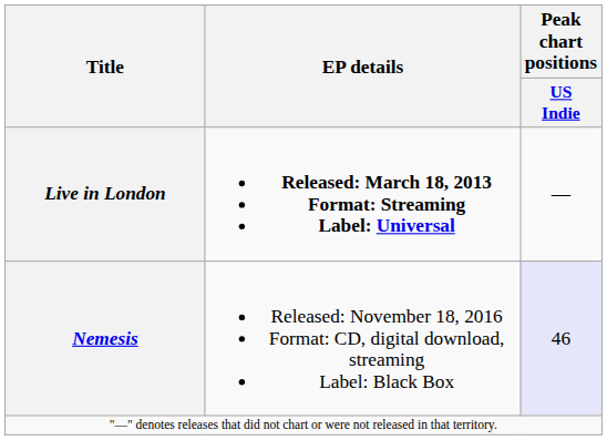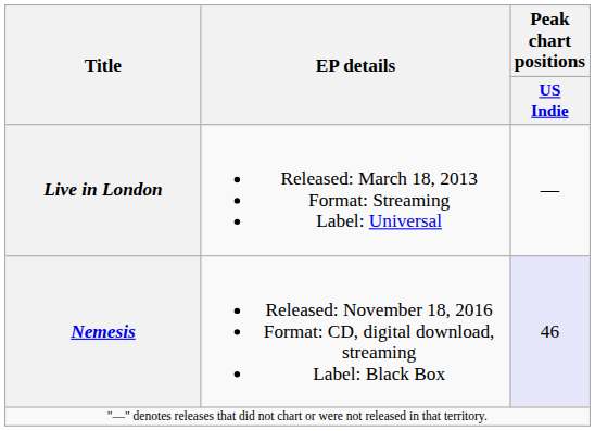Live in London | EP details: bold -> normal
